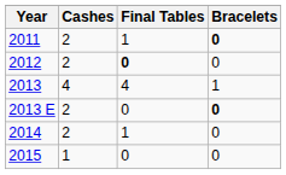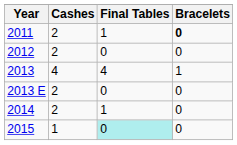2012 | Final Tables: bold -> normal
2013 E | Bracelets: bold -> normal
2015 | Final Tables: no background -> paleturquoise background
